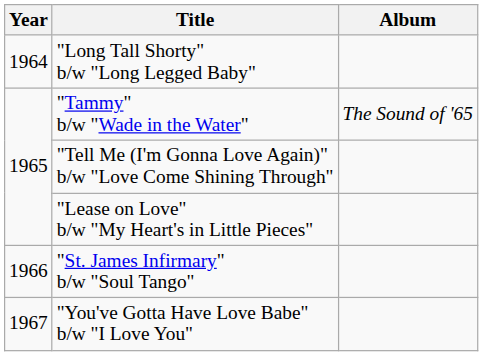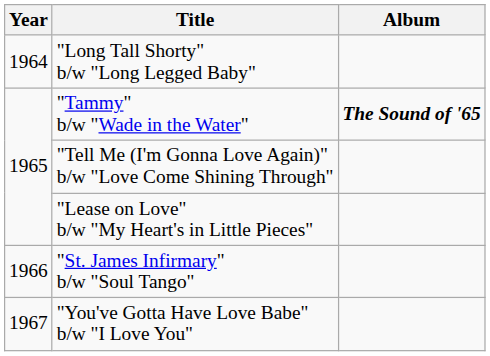"Tammy" b/w "Wade in the Water" | Album: normal -> bold
